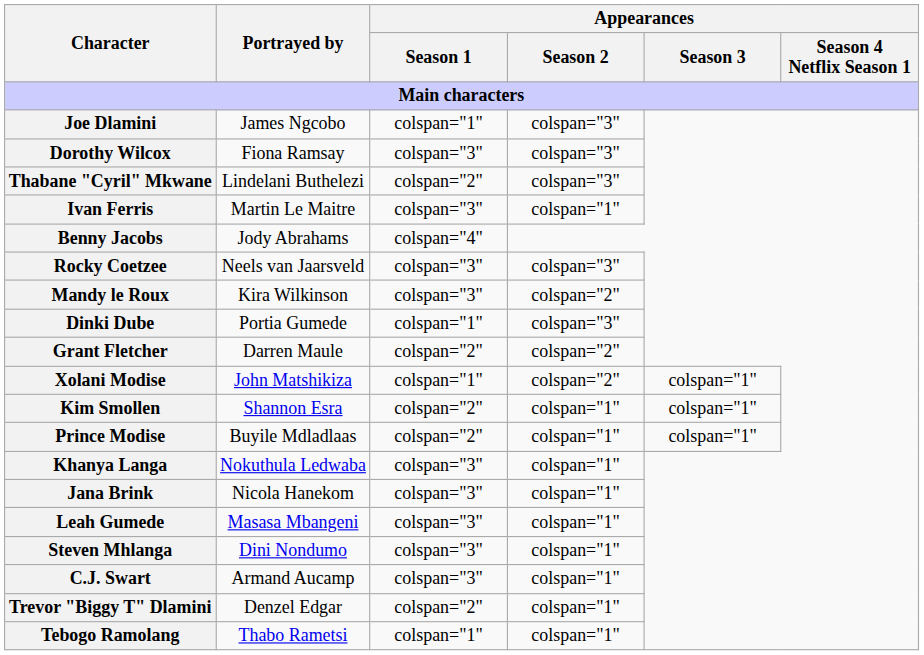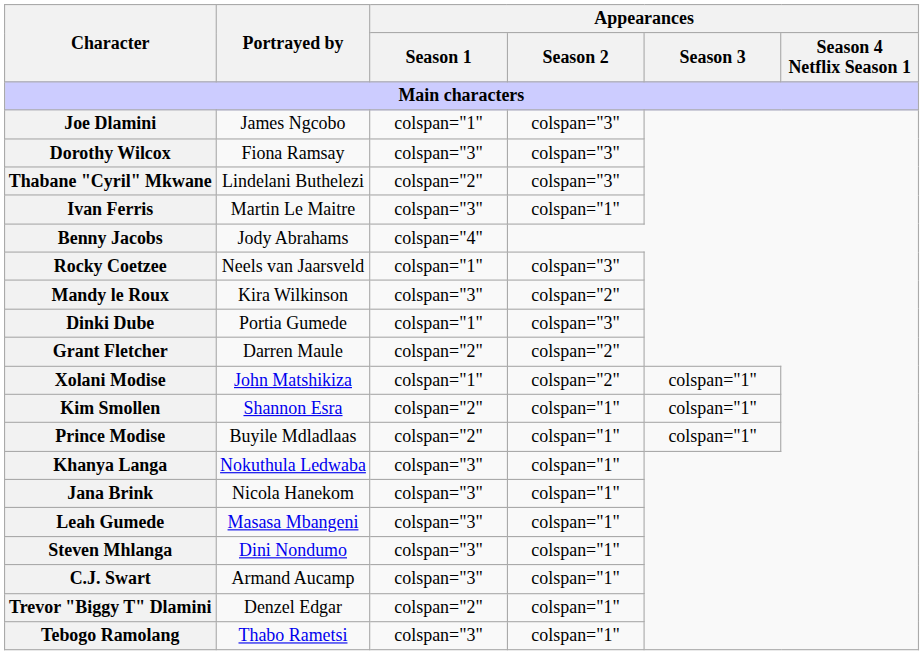Rocky Coetzee | Appearances / Season 1: colspan="3" -> colspan="1"
Tebogo Ramolang | Appearances / Season 1: colspan="1" -> colspan="3"
